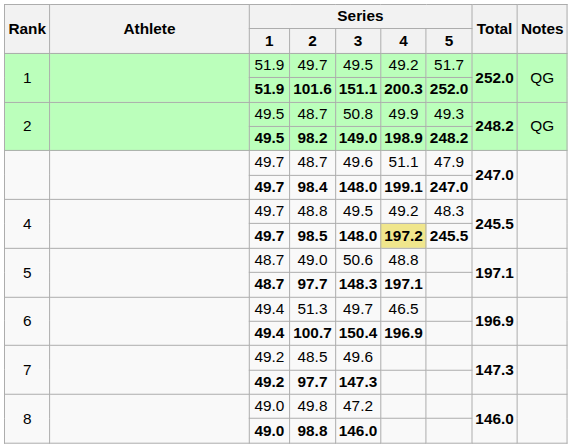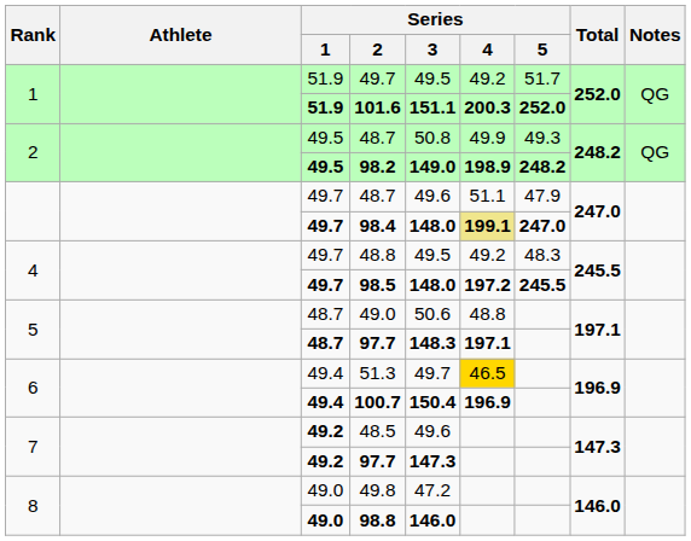98.4 | Series / 4: no background -> khaki background
98.5 | Series / 4: khaki background -> no background
51.3 | Series / 4: no background -> gold background
48.5 | Series / 1: normal -> bold
